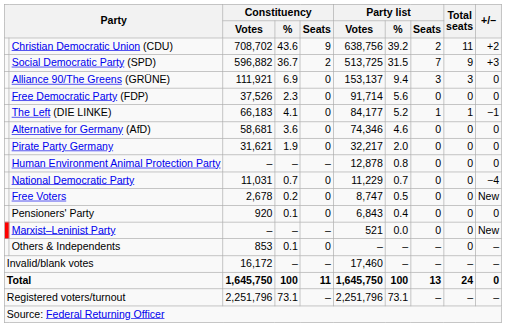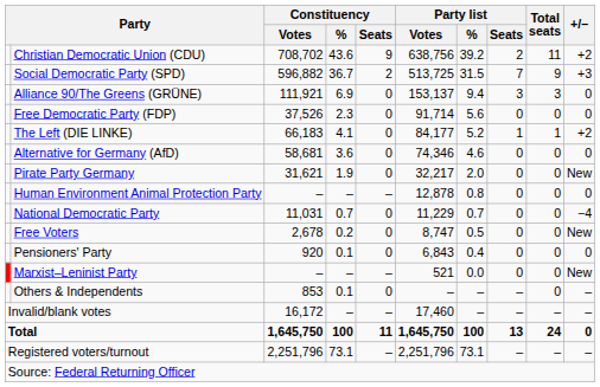The Left (DIE LINKE) | +/–: −1 -> +2
Pirate Party Germany | +/–: 0 -> New
